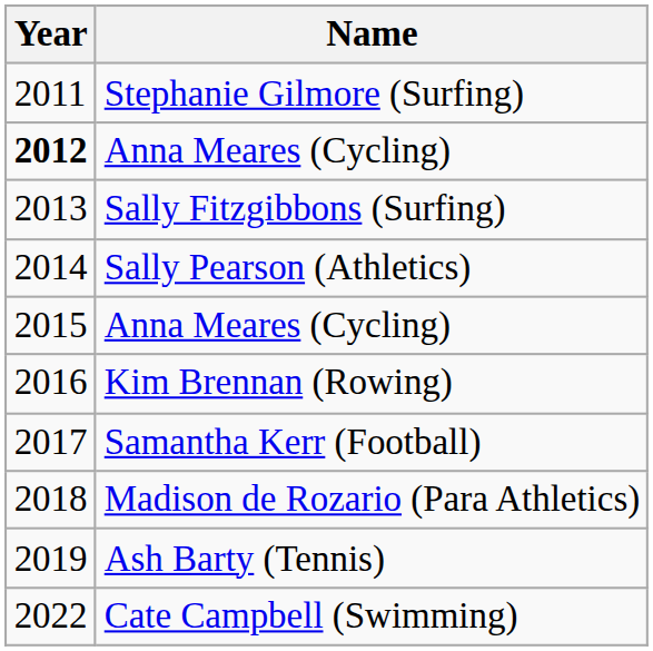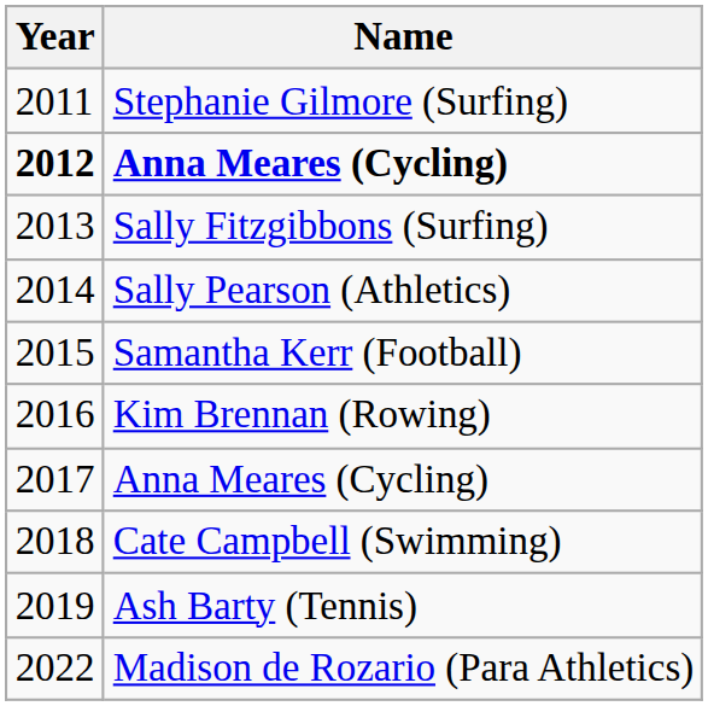row 3 | Name: normal -> bold
row 6 | Name: Anna Meares (Cycling) -> Samantha Kerr (Football)
row 8 | Name: Samantha Kerr (Football) -> Anna Meares (Cycling)
row 9 | Name: Madison de Rozario (Para Athletics) -> Cate Campbell (Swimming)
row 11 | Name: Cate Campbell (Swimming) -> Madison de Rozario (Para Athletics)
